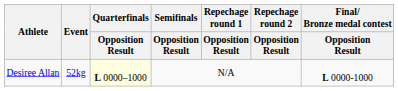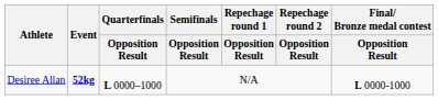Desiree Allan | Event: normal -> bold
Desiree Allan | Quarterfinals / Opposition Result: lightyellow background -> no background
